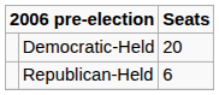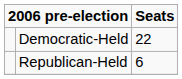Democratic-Held | column 3: 20 -> 22
